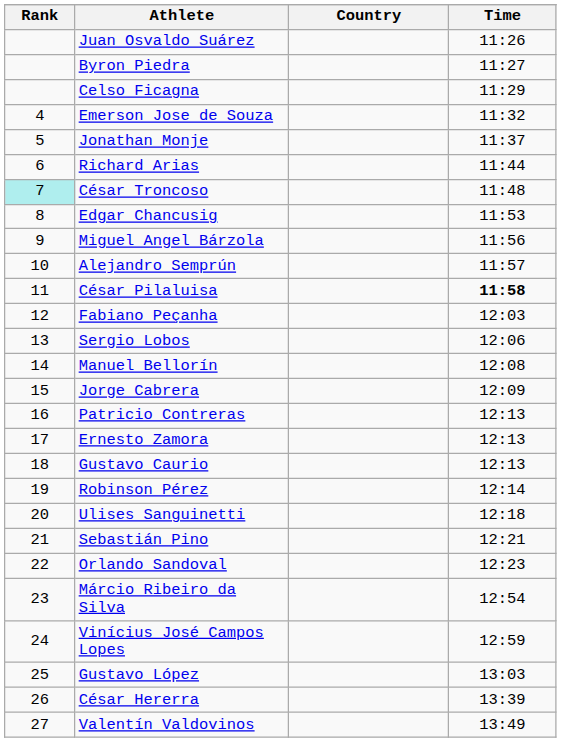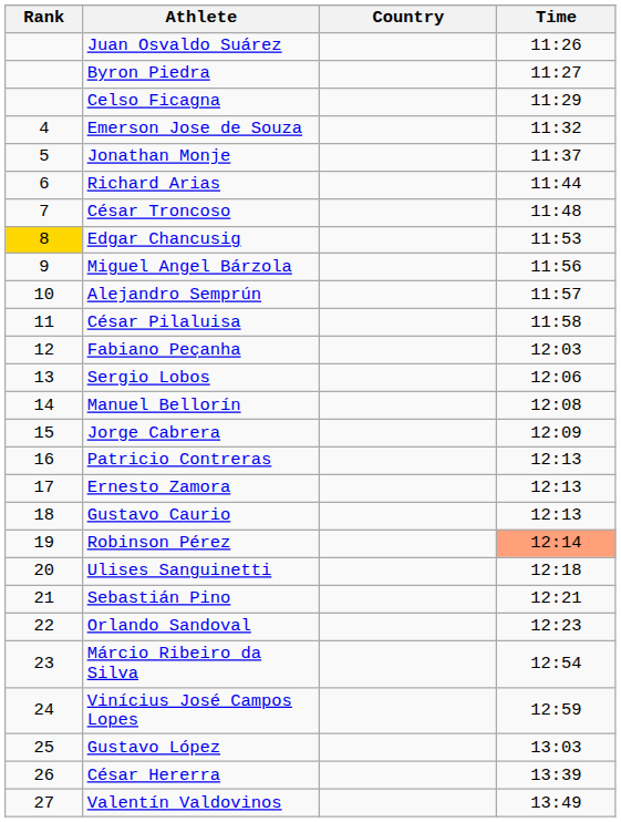César Troncoso | Rank: paleturquoise background -> no background
Edgar Chancusig | Rank: no background -> gold background
César Pilaluisa | Time: bold -> normal
Robinson Pérez | Time: no background -> lightsalmon background
